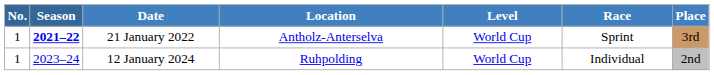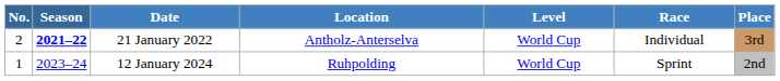21 January 2022 | No.: 1 -> 2
21 January 2022 | Race: Sprint -> Individual
12 January 2024 | Race: Individual -> Sprint
